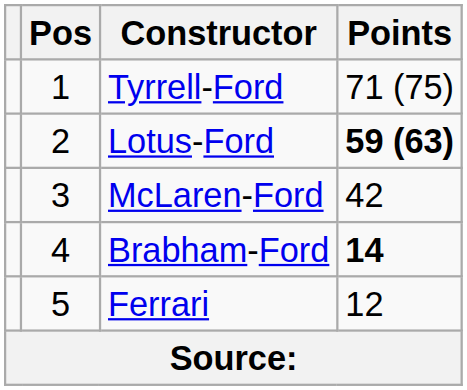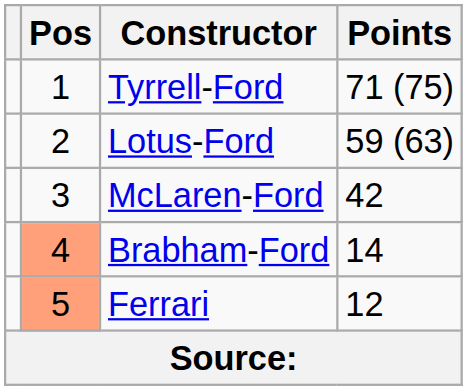Lotus-Ford | Points: bold -> normal
Brabham-Ford | Pos: no background -> lightsalmon background
Brabham-Ford | Points: bold -> normal
Ferrari | Pos: no background -> lightsalmon background
